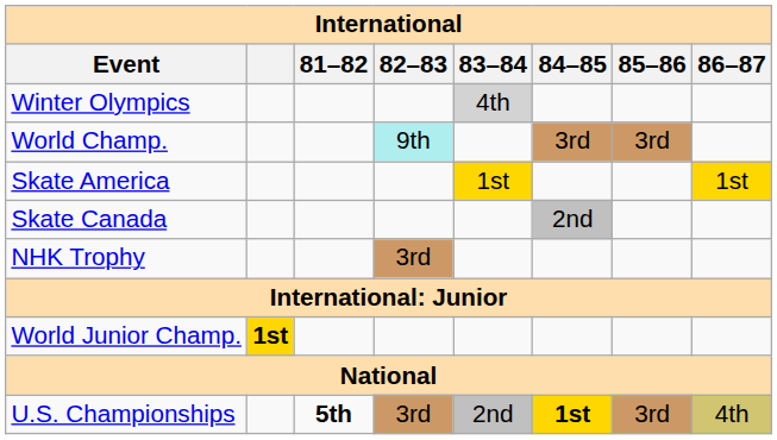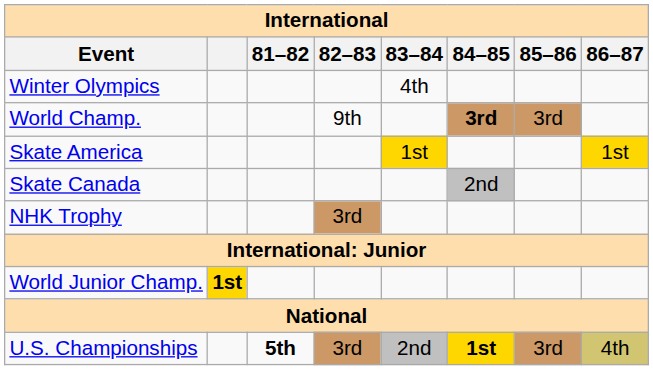Winter Olympics | 83–84: lightgrey background -> no background
World Champ. | 82–83: paleturquoise background -> no background
World Champ. | 84–85: normal -> bold
